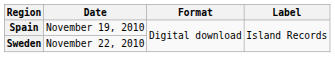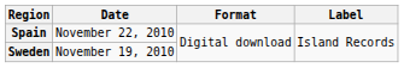Spain | Date: November 19, 2010 -> November 22, 2010
Sweden | Date: November 22, 2010 -> November 19, 2010
